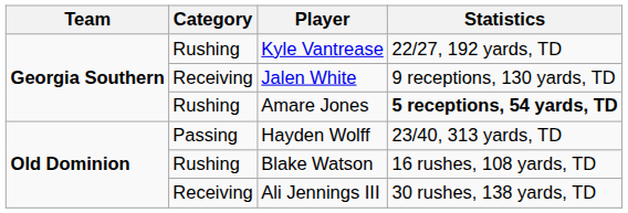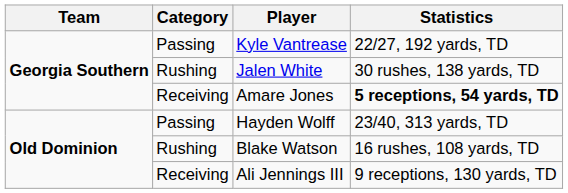Kyle Vantrease | Category: Rushing -> Passing
Jalen White | Category: Receiving -> Rushing
Jalen White | Statistics: 9 receptions, 130 yards, TD -> 30 rushes, 138 yards, TD
Amare Jones | Category: Rushing -> Receiving
Ali Jennings III | Statistics: 30 rushes, 138 yards, TD -> 9 receptions, 130 yards, TD
